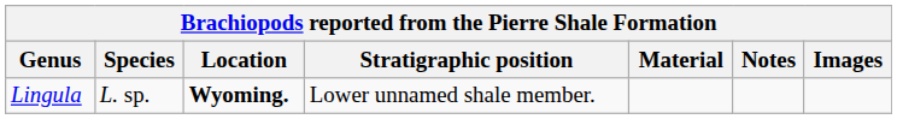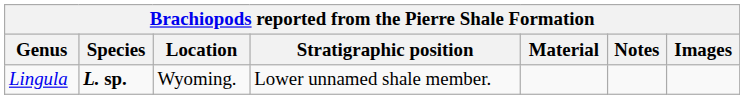Lingula | Species: normal -> bold
Lingula | Location: bold -> normal
